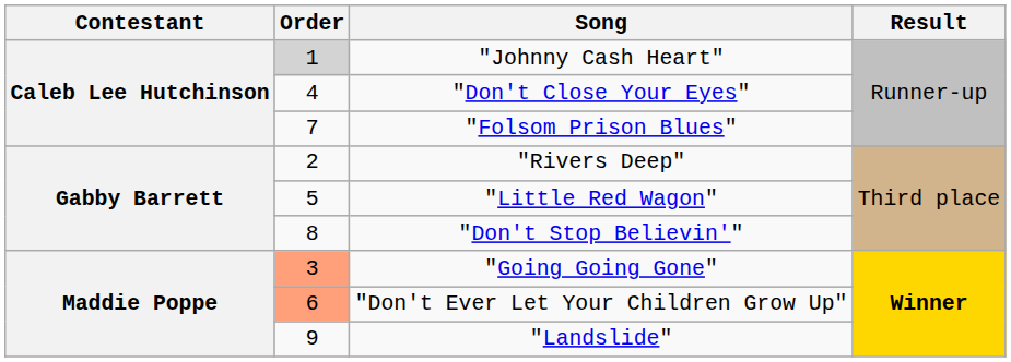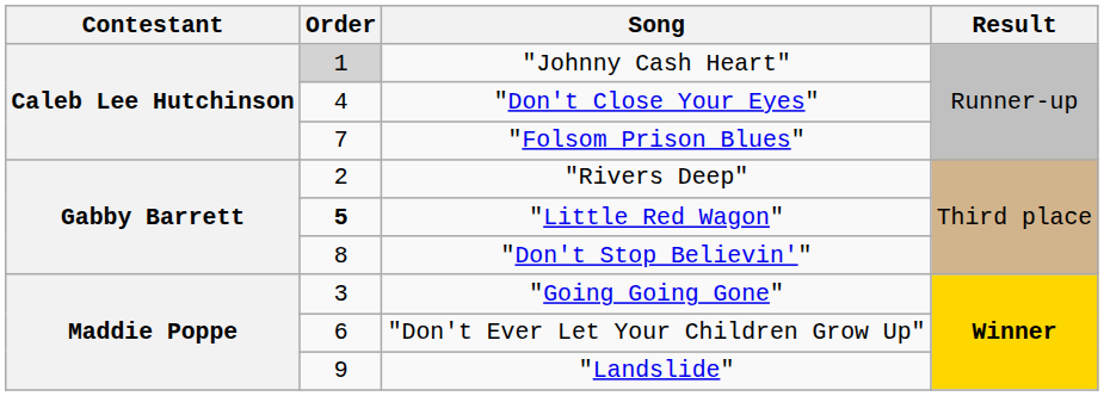"Little Red Wagon" | Order: normal -> bold
"Going Going Gone" | Order: lightsalmon background -> no background
"Don't Ever Let Your Children Grow Up" | Order: lightsalmon background -> no background
